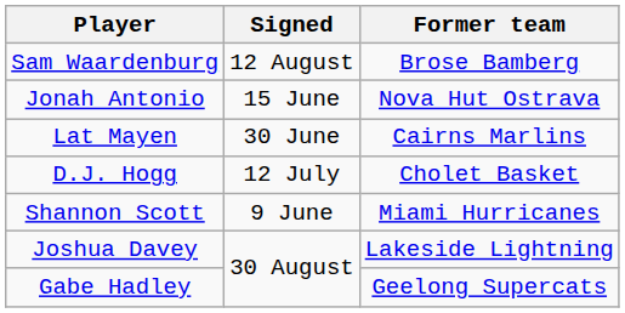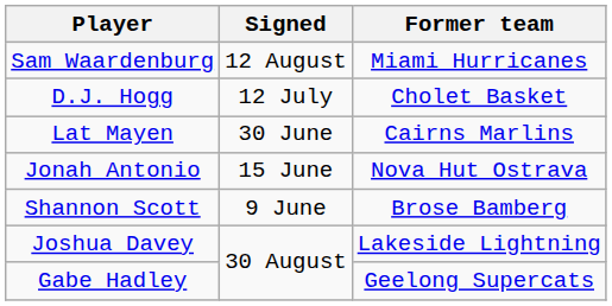Sam Waardenburg | Former team: Brose Bamberg -> Miami Hurricanes
rows swapped: Jonah Antonio <-> D.J. Hogg
Shannon Scott | Former team: Miami Hurricanes -> Brose Bamberg
